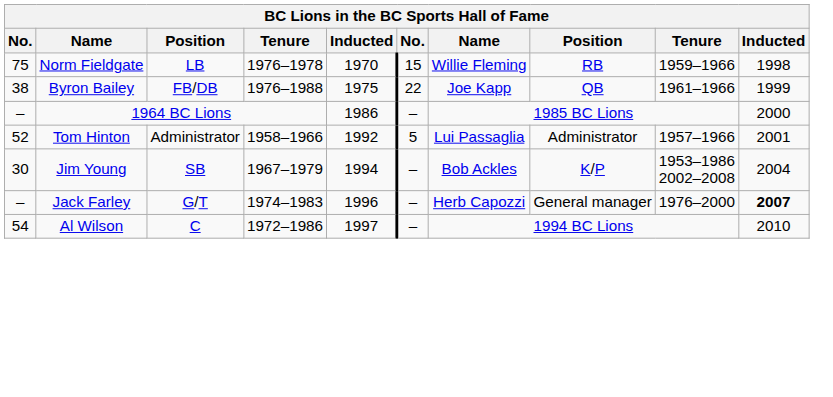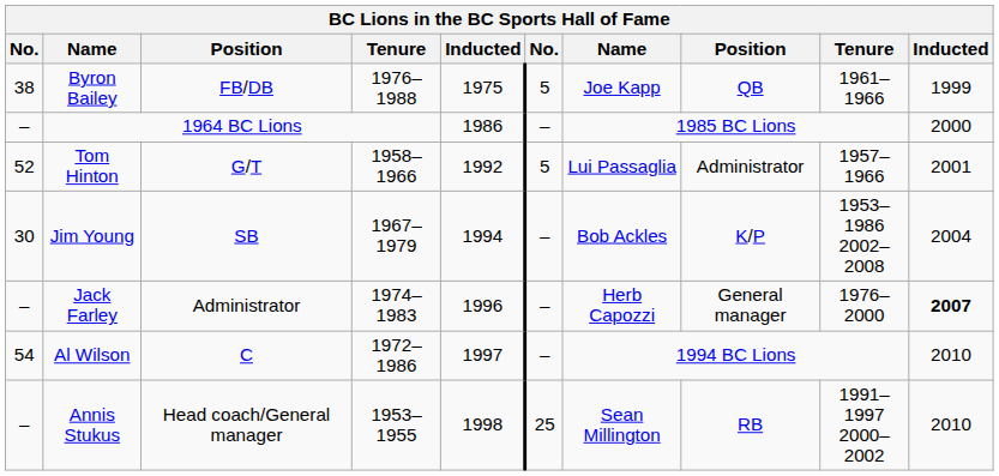- row: 75 | Norm Fieldgate | LB | 1976–1978 | 1970 | 15 | Willie Fleming | RB | 1959–1966 | 1998
Byron Bailey | column 6: 22 -> 5
Tom Hinton | column 3: Administrator -> G/T
Jack Farley | column 3: G/T -> Administrator
+ row: – | Annis Stukus | Head coach/General manager | 1953–1955 | 1998 | 25 | Sean Millington | RB | 1991–1997 2000–2002 | 2010
